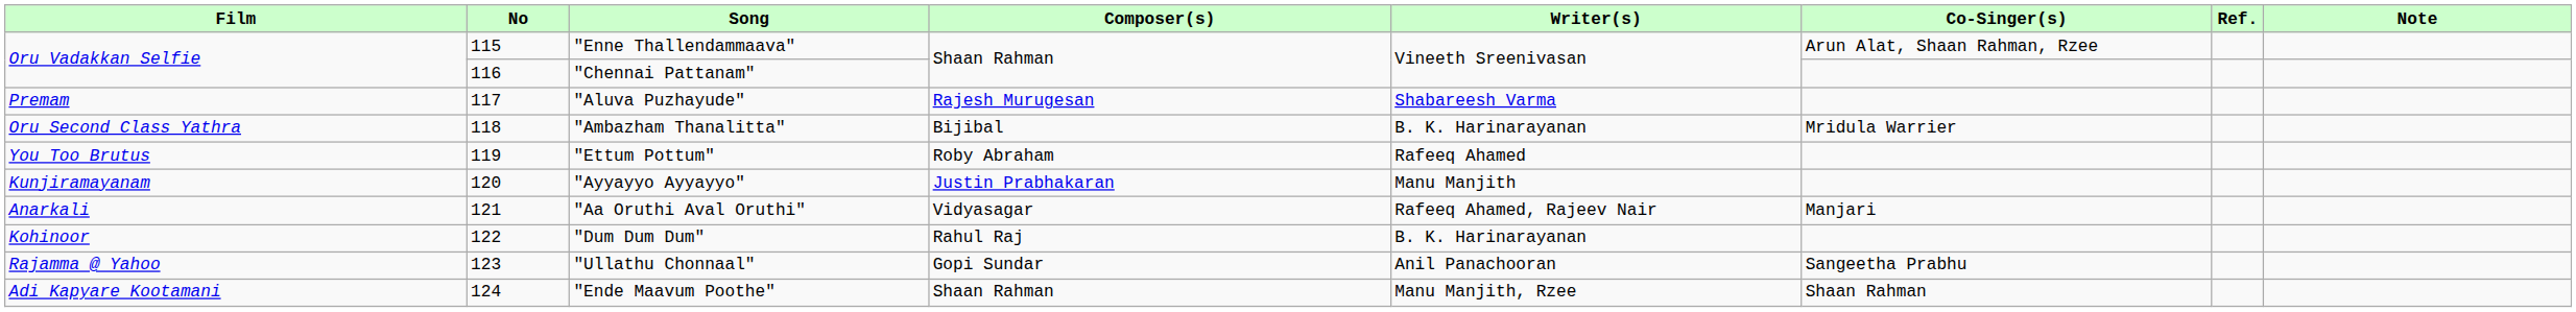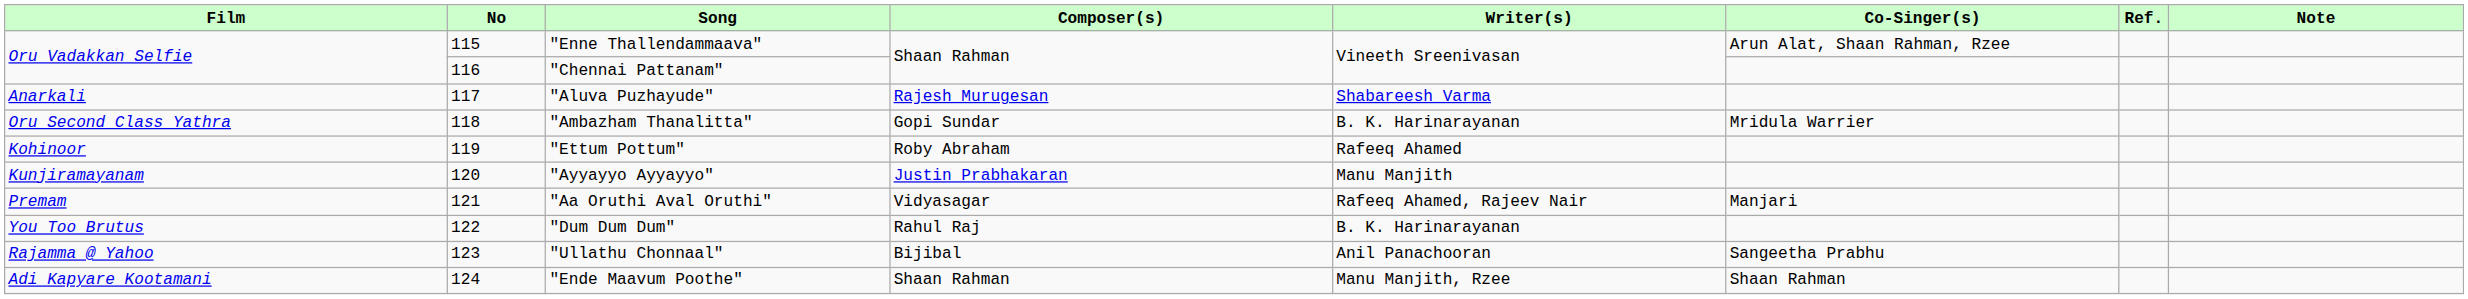"Aluva Puzhayude" | Film: Premam -> Anarkali
"Ambazham Thanalitta" | Composer(s): Bijibal -> Gopi Sundar
"Ettum Pottum" | Film: You Too Brutus -> Kohinoor
"Aa Oruthi Aval Oruthi" | Film: Anarkali -> Premam
"Dum Dum Dum" | Film: Kohinoor -> You Too Brutus
"Ullathu Chonnaal" | Composer(s): Gopi Sundar -> Bijibal
